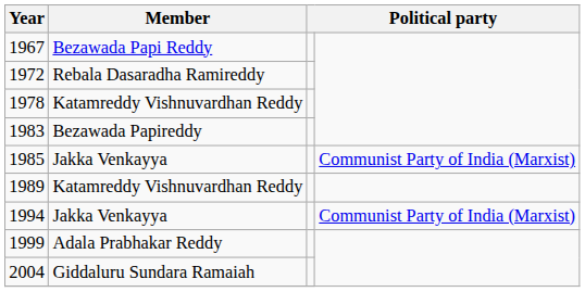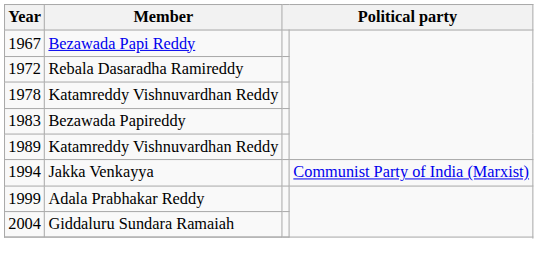- row: 1985 | Jakka Venkayya | Communist Party of India (Marxist)
